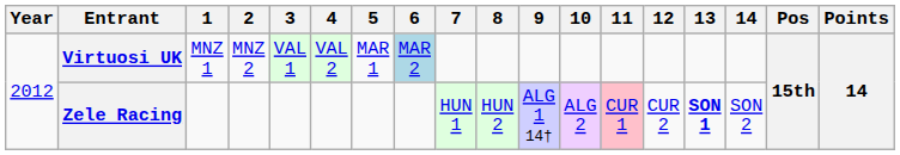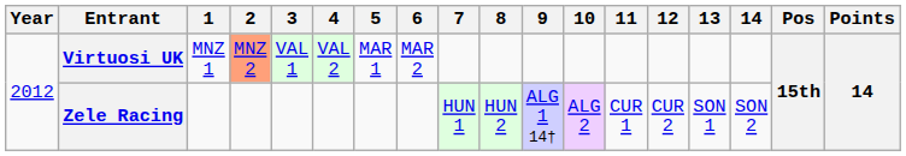Virtuosi UK | 2: no background -> lightsalmon background
Virtuosi UK | 6: lightblue background -> no background
Zele Racing | 11: pink background -> no background
Zele Racing | 13: bold -> normal
